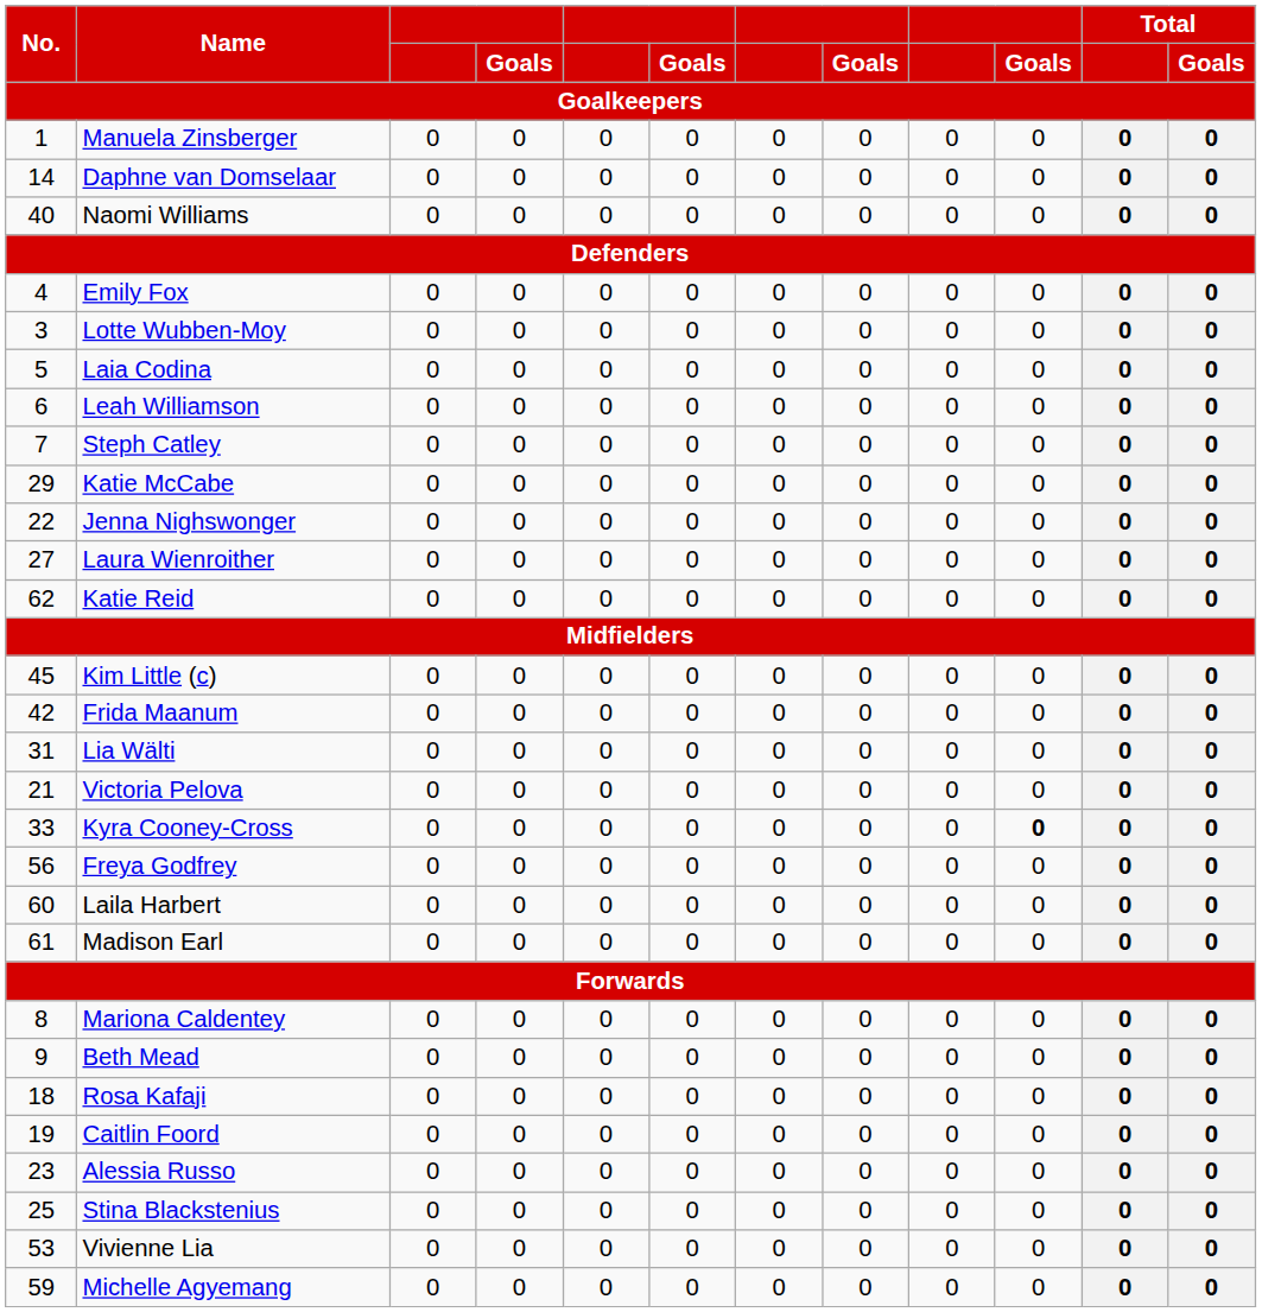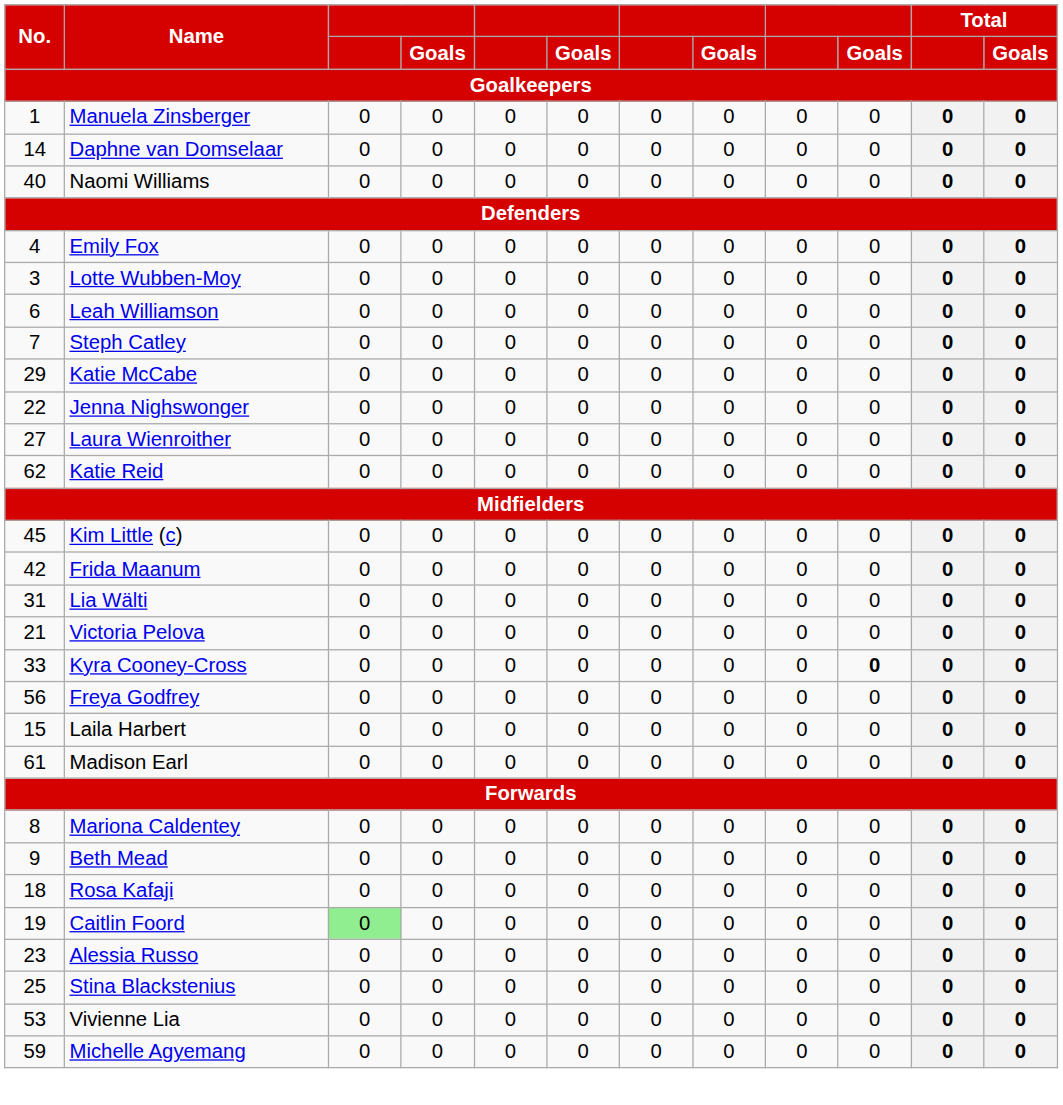- row: 5 | Laia Codina | 0 | 0 | 0 | 0 | 0 | 0 | 0 | 0 | 0 | 0
Laila Harbert | No.: 60 -> 15
Caitlin Foord | column 3: no background -> lightgreen background
